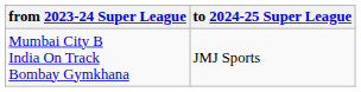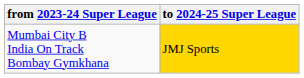Mumbai City B India On Track Bombay Gymkhana | to 2024-25 Super League: no background -> gold background
